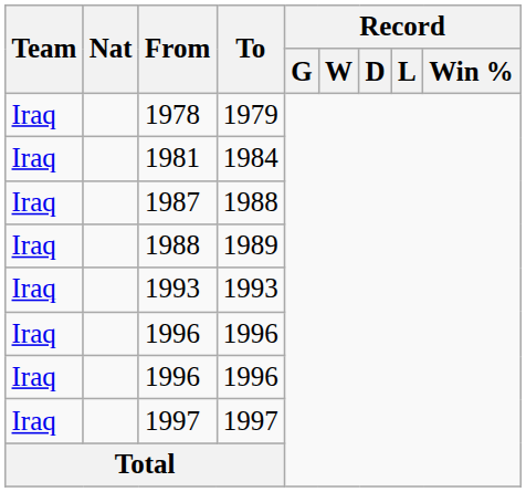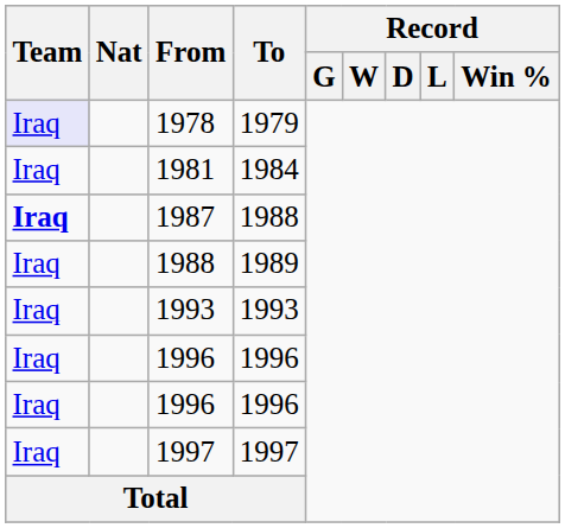1978 | Team: no background -> lavender background
1987 | Team: normal -> bold
